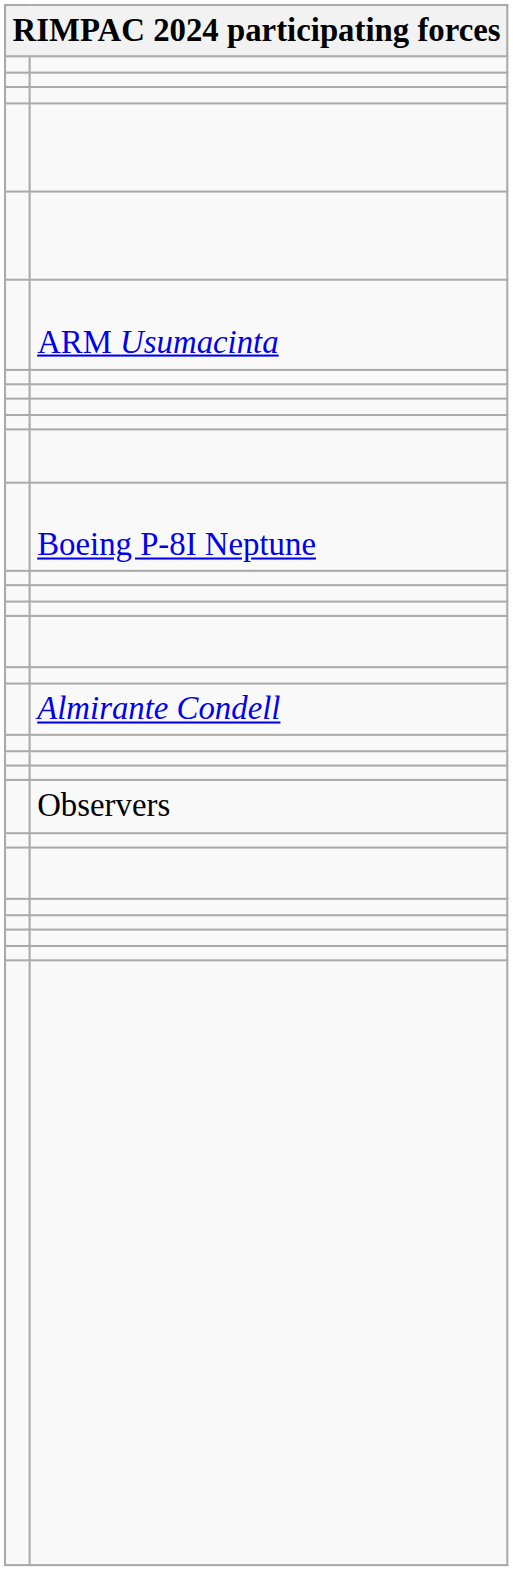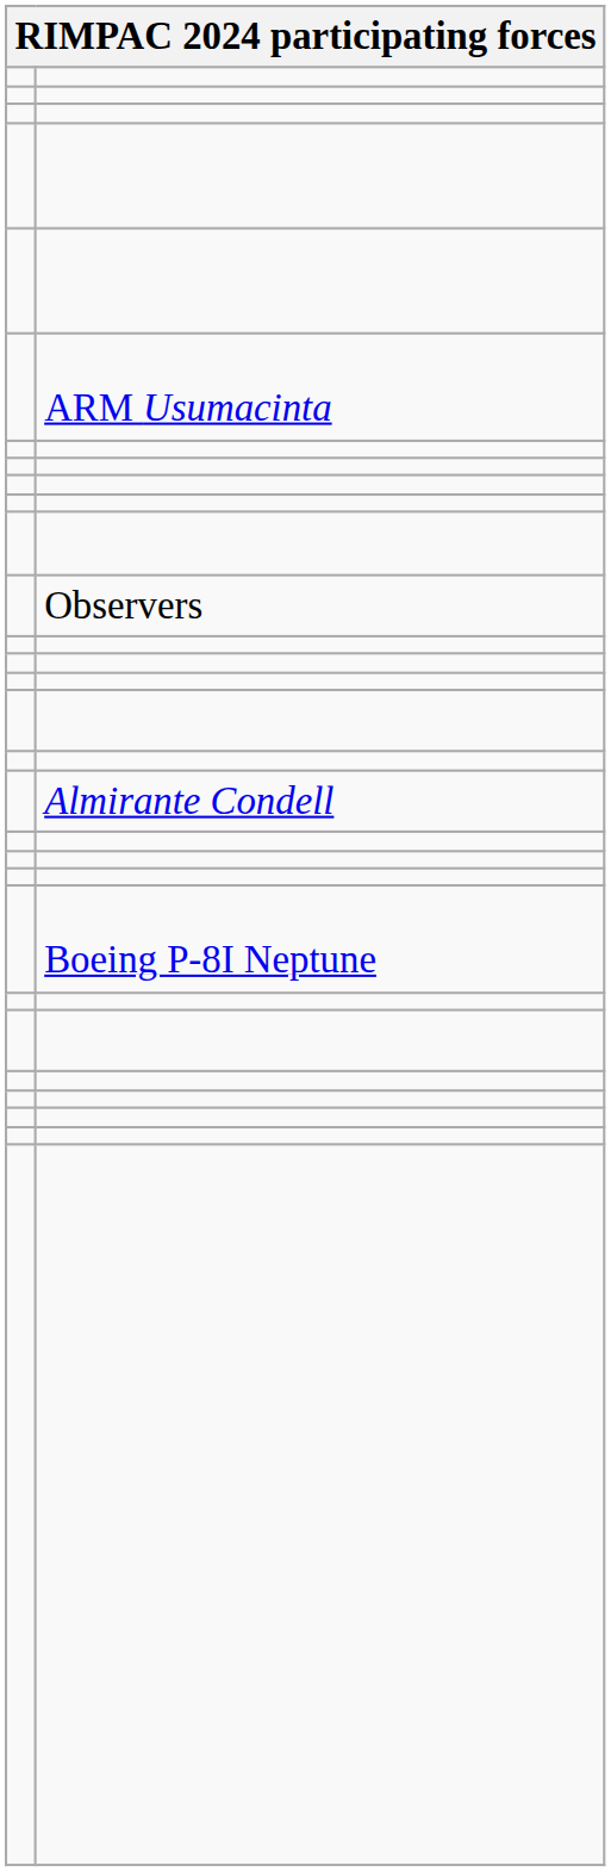row 13 | column 2: Boeing P-8I Neptune -> Observers
row 23 | column 2: Observers -> Boeing P-8I Neptune
